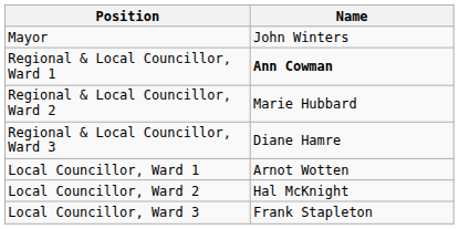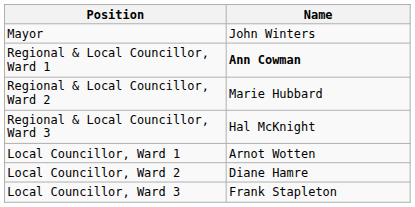Regional & Local Councillor, Ward 3 | Name: Diane Hamre -> Hal McKnight
Local Councillor, Ward 2 | Name: Hal McKnight -> Diane Hamre
